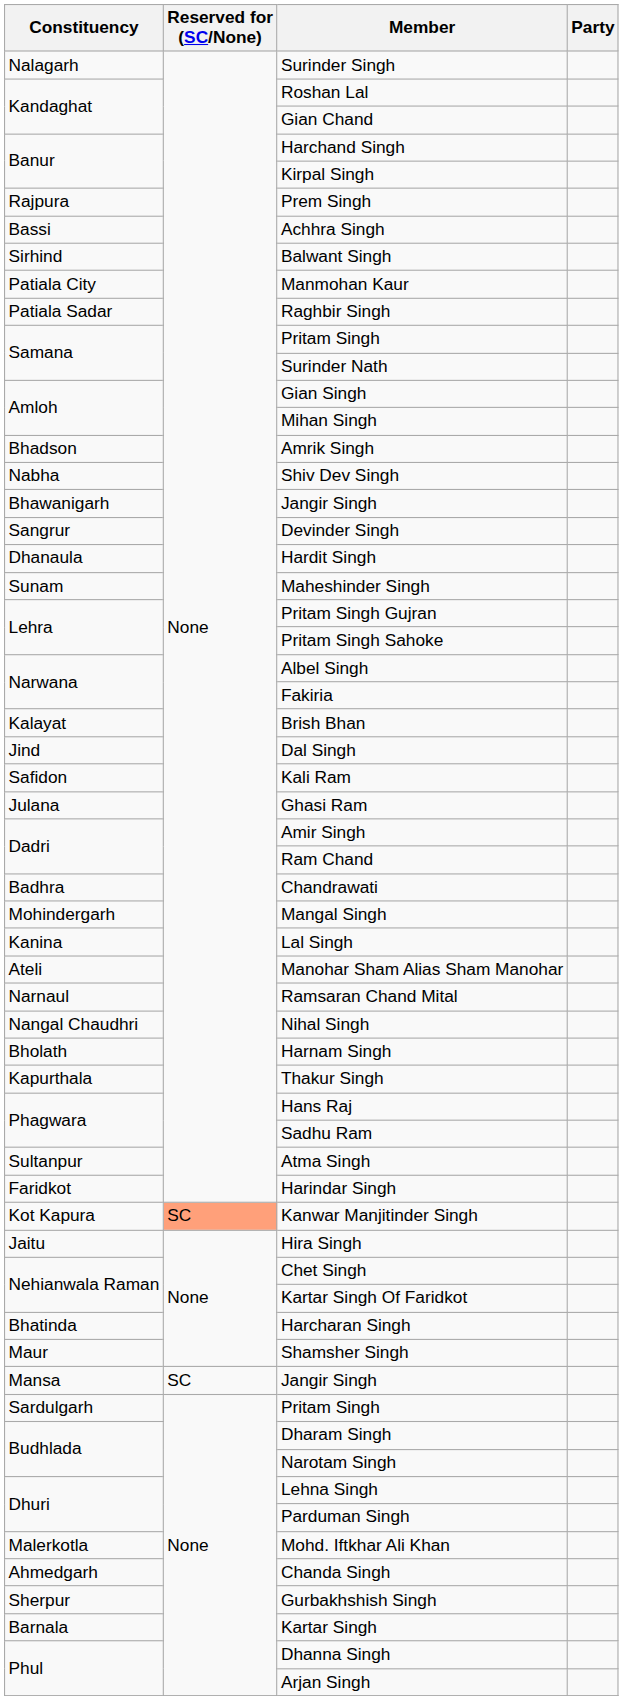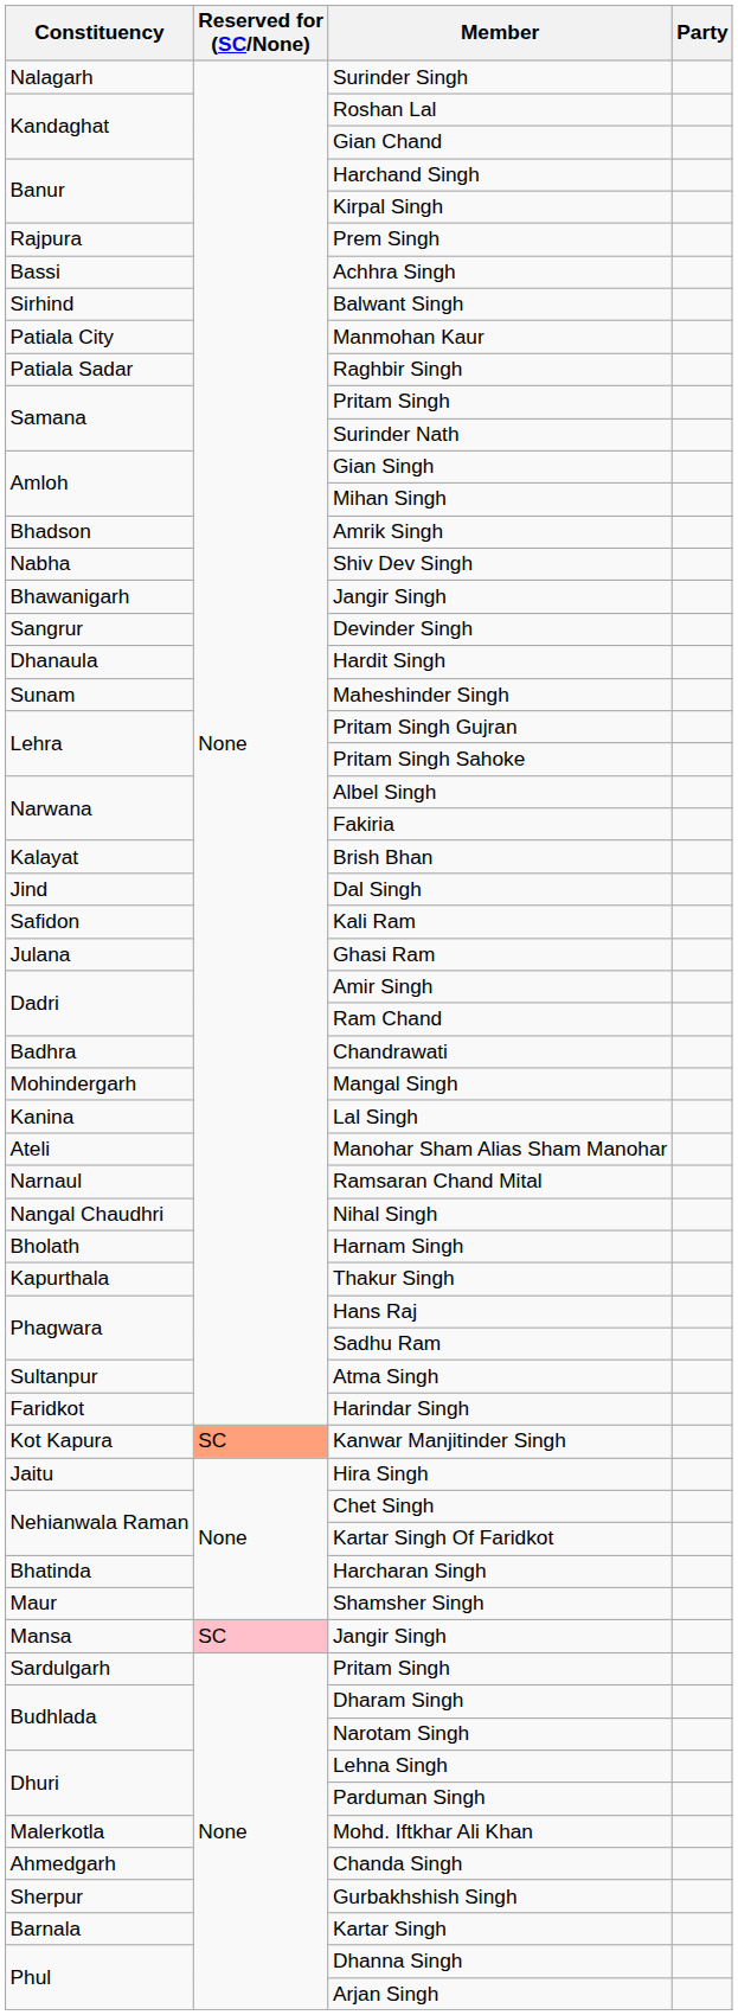Mansa / Jangir Singh | Reserved for (SC/None): no background -> pink background
